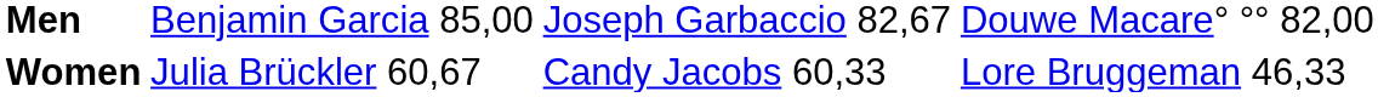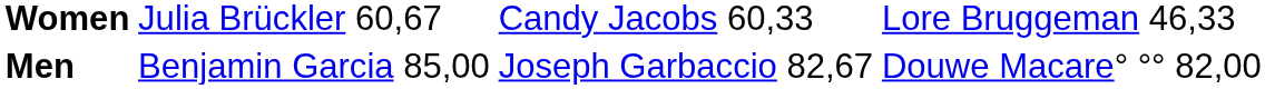rows swapped: Men <-> Women
